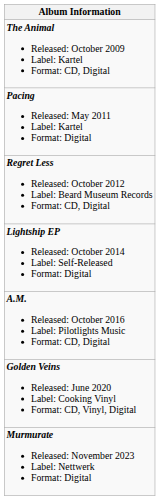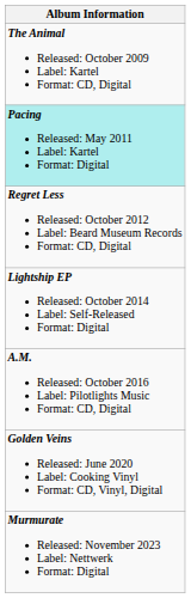row 3 | column 1: no background -> paleturquoise background
